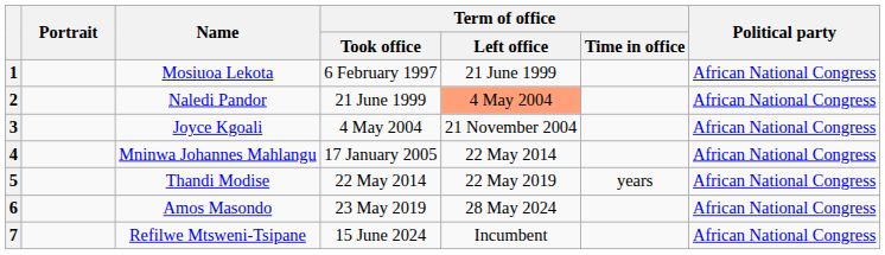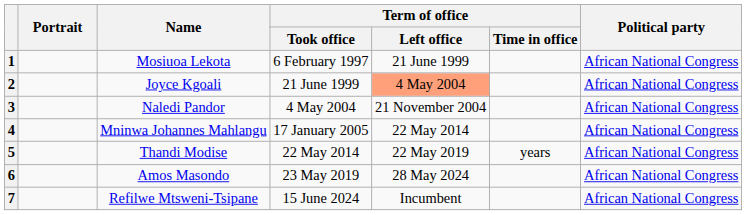2 | Name: Naledi Pandor -> Joyce Kgoali
3 | Name: Joyce Kgoali -> Naledi Pandor
